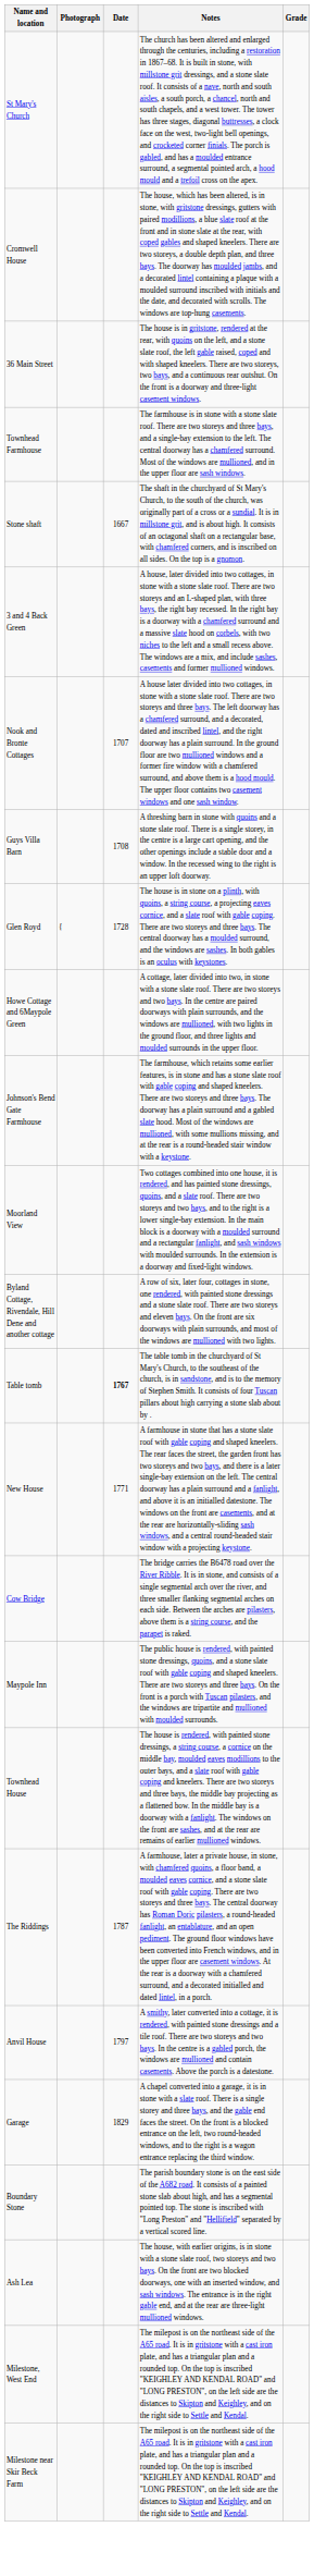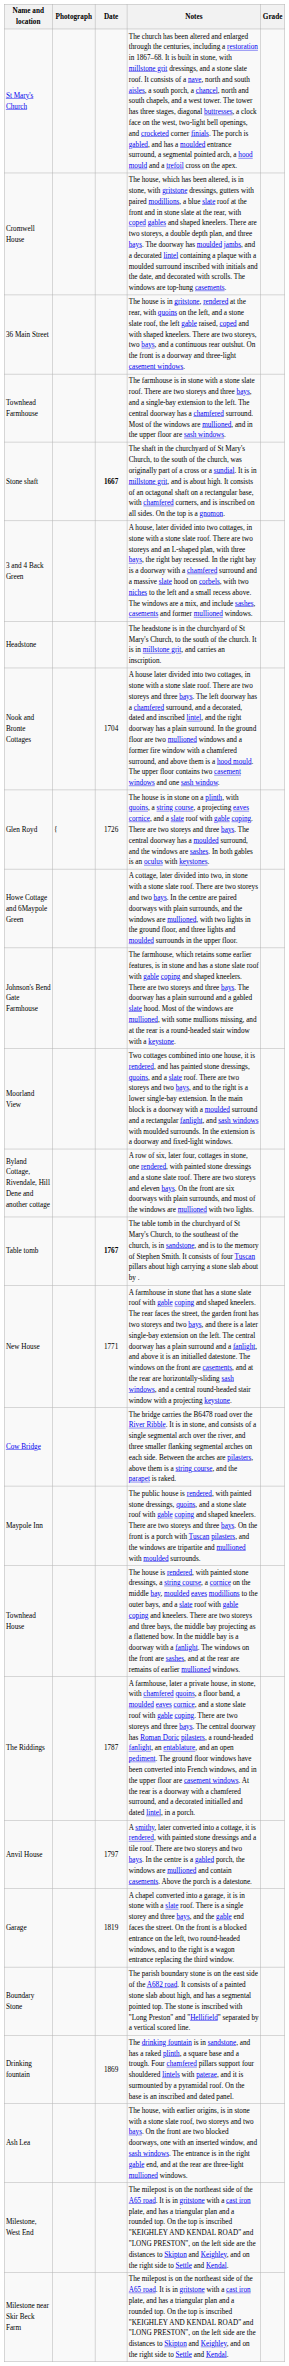Stone shaft | Date: normal -> bold
+ row: Headstone | The headstone is in the churchyard of St Mary's Church, to the south of the church. It is in millstone grit, and carries an inscription.
Nook and Bronte Cottages | Date: 1707 -> 1704
- row: Guys Villa Barn | 1708 | A threshing barn in stone with quoins and a stone slate roof. There is a single storey, in the centre is a large cart opening, and the other openings include a stable door and a window. In the recessed wing to the right is an upper loft doorway.
Glen Royd | Date: 1728 -> 1726
Garage | Date: 1829 -> 1819
+ row: Drinking fountain | 1869 | The drinking fountain is in sandstone, and has a raked plinth, a square base and a trough. Four chamfered pillars support four shouldered lintels with paterae, and it is surmounted by a pyramidal roof. On the base is an inscribed and dated panel.
